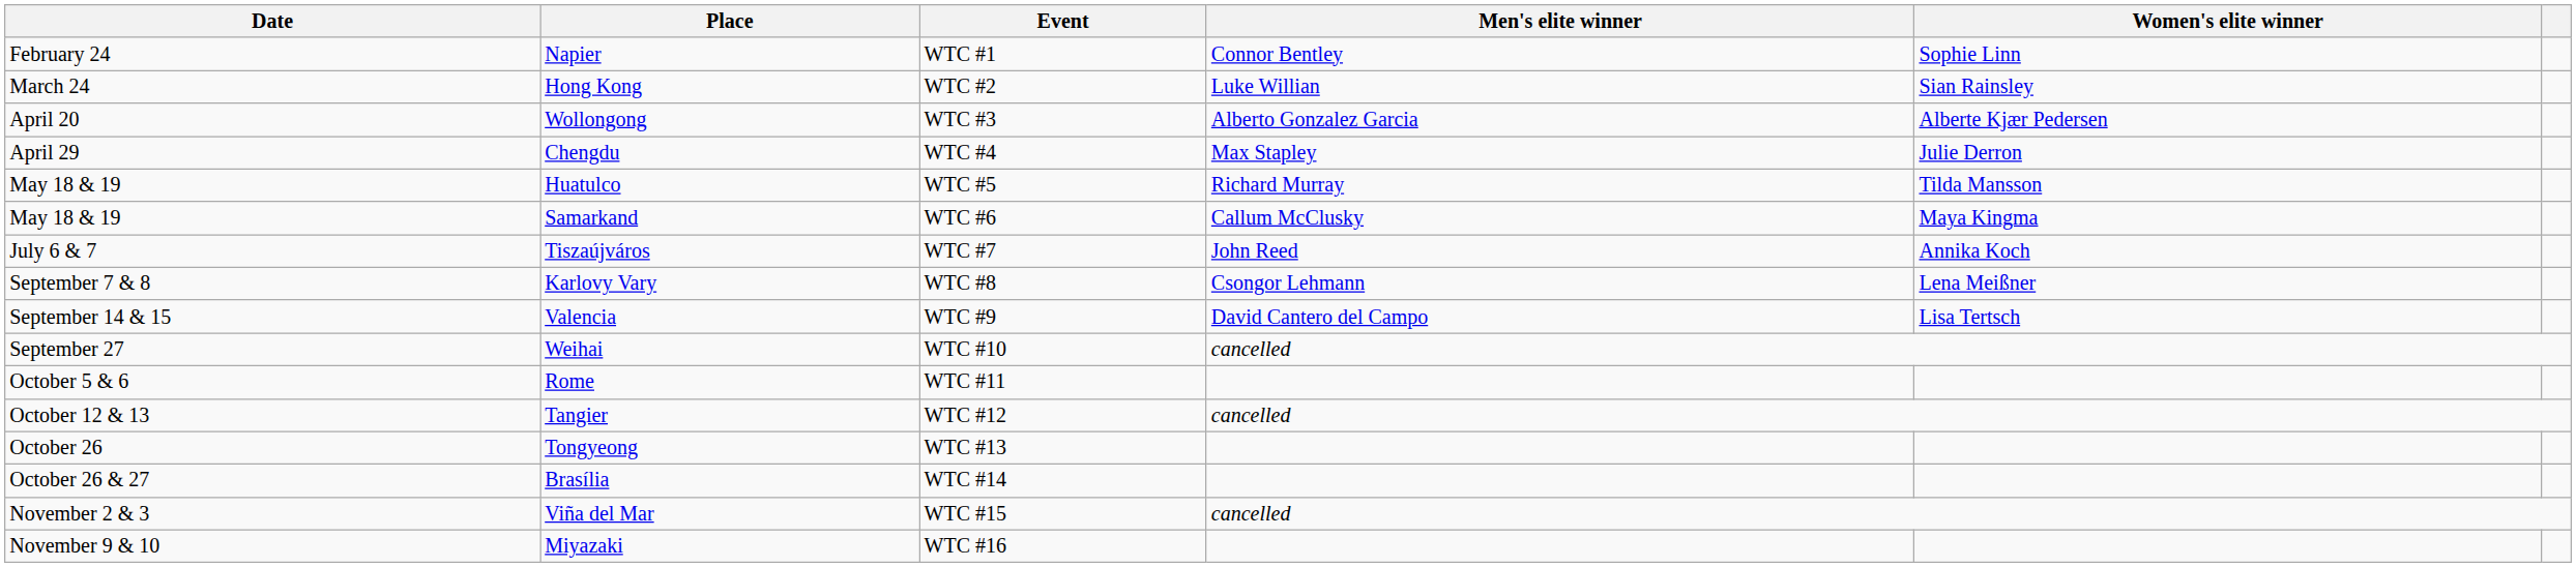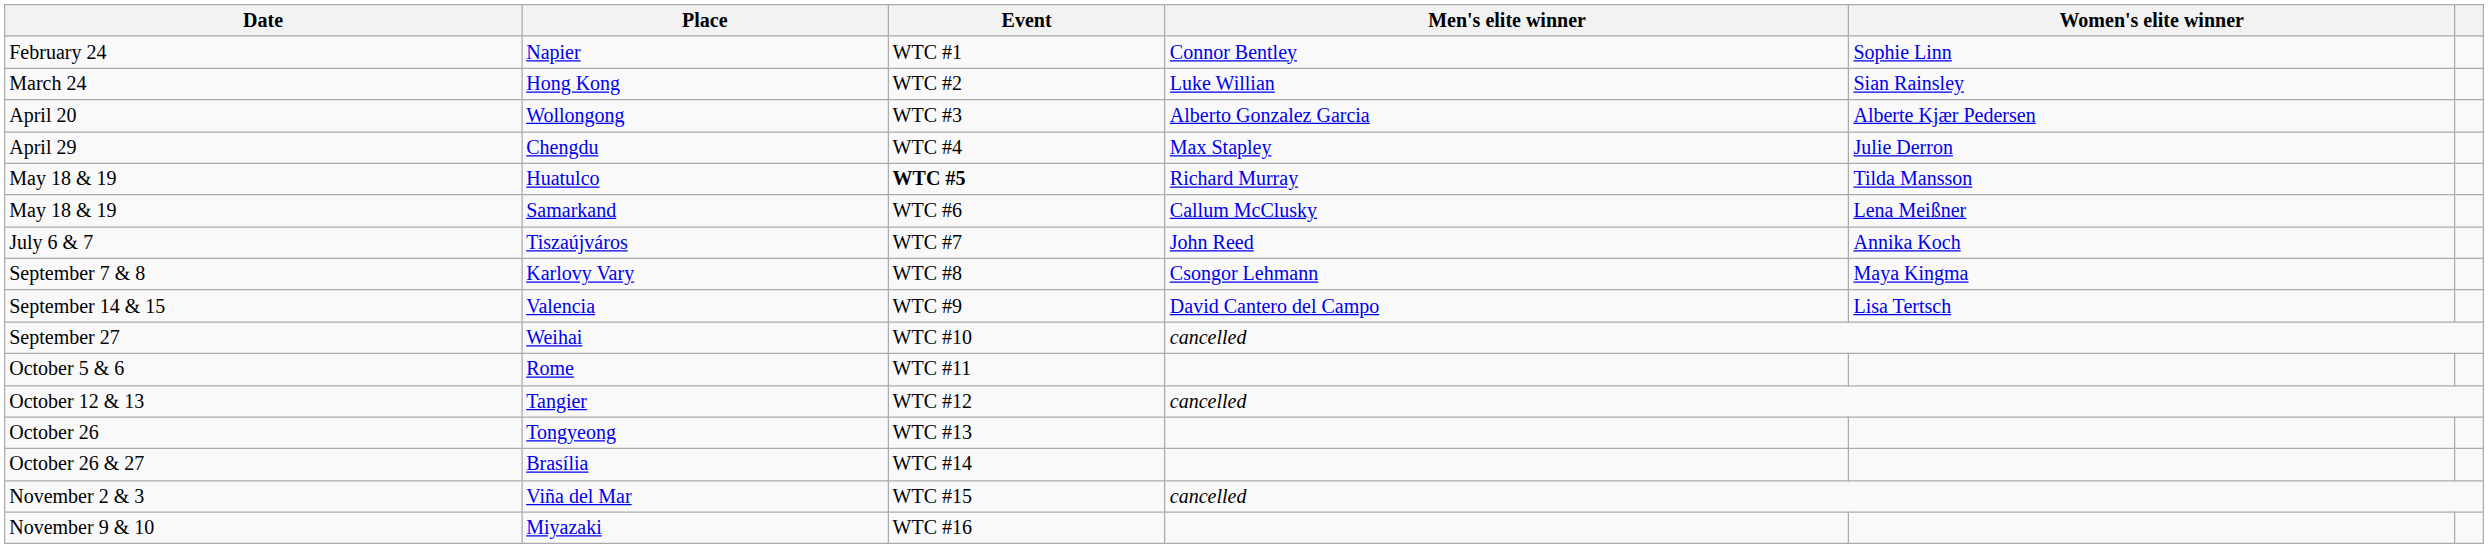Huatulco | Event: normal -> bold
Samarkand | Women's elite winner: Maya Kingma -> Lena Meißner
Karlovy Vary | Women's elite winner: Lena Meißner -> Maya Kingma
